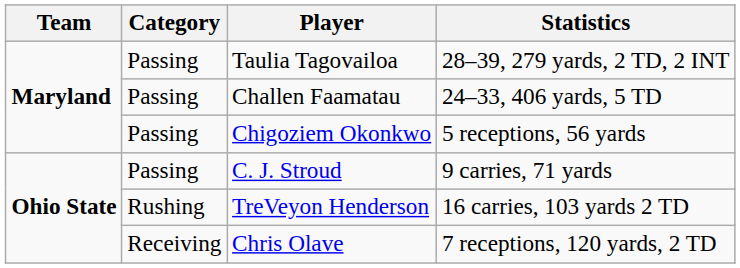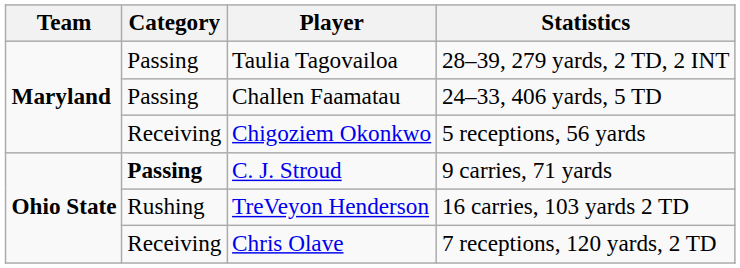Chigoziem Okonkwo | Category: Passing -> Receiving
C. J. Stroud | Category: normal -> bold
